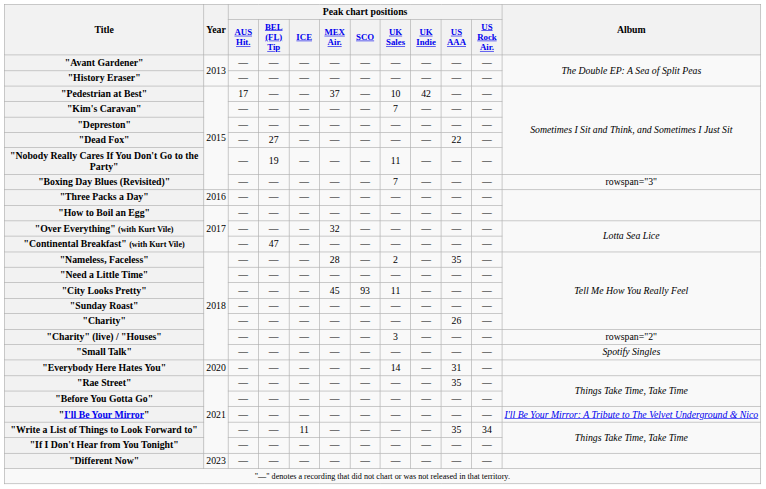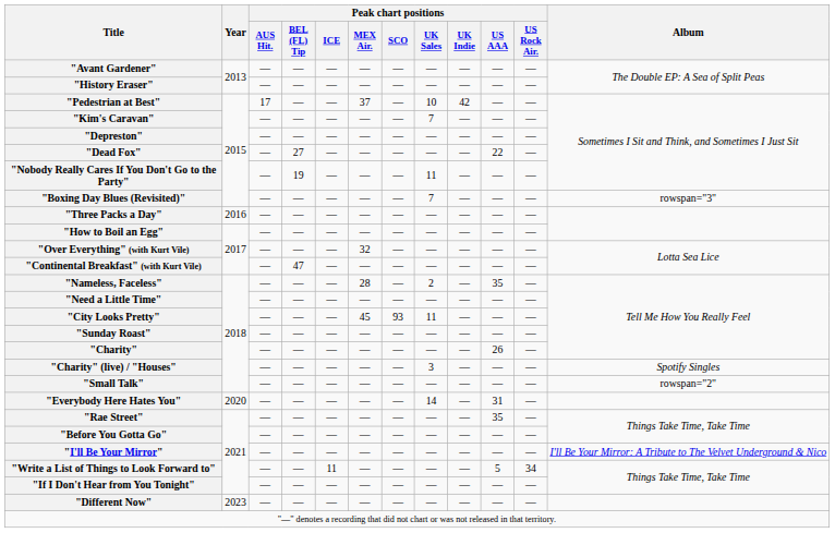"Charity" (live) / "Houses" | Album: rowspan="2" -> Spotify Singles
"Small Talk" | Album: Spotify Singles -> rowspan="2"
"Write a List of Things to Look Forward to" | Peak chart positions / US AAA: 35 -> 5
